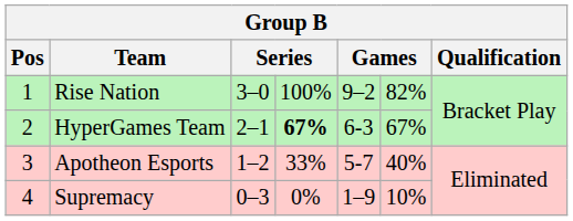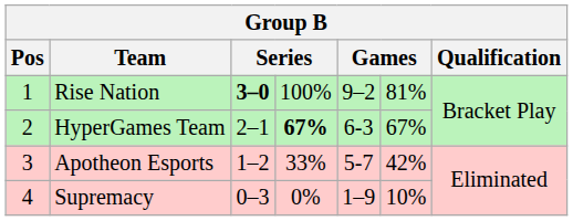Rise Nation | column 3: normal -> bold
Rise Nation | column 6: 82% -> 81%
Apotheon Esports | column 6: 40% -> 42%
